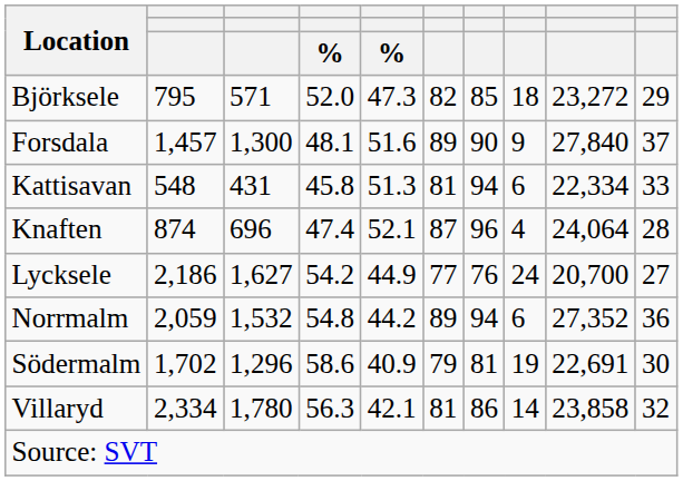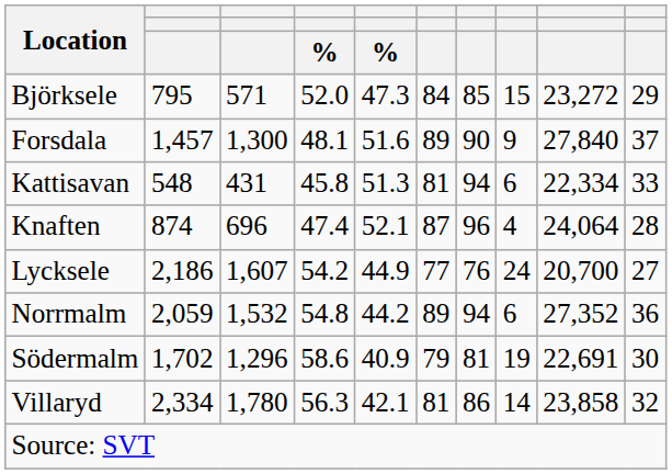Björksele | column 6: 82 -> 84
Björksele | column 8: 18 -> 15
Lycksele | column 3: 1,627 -> 1,607
